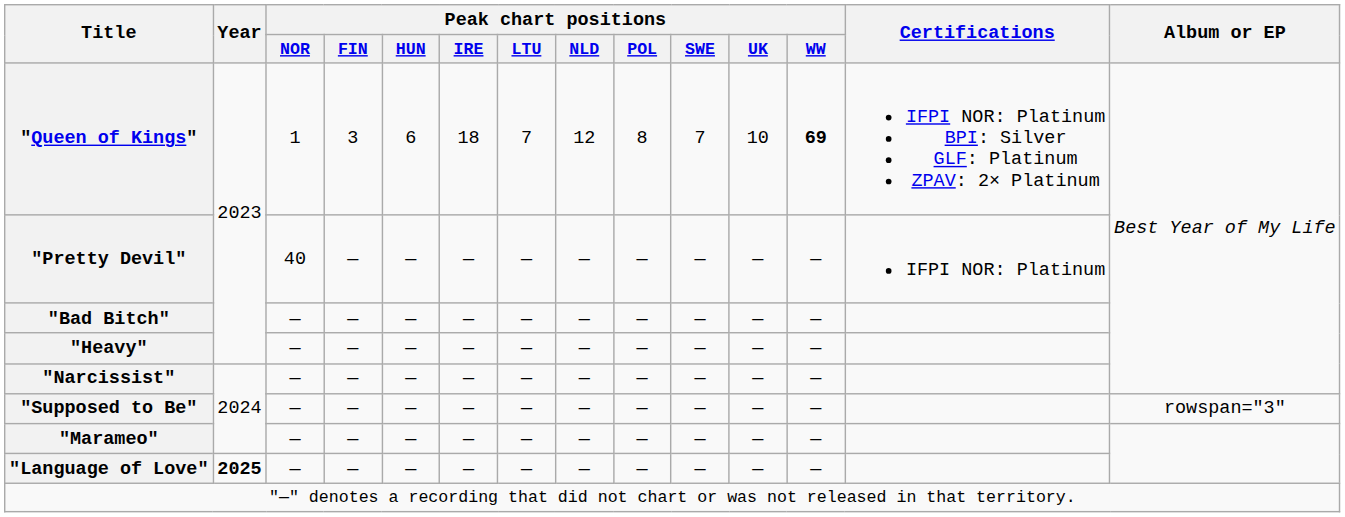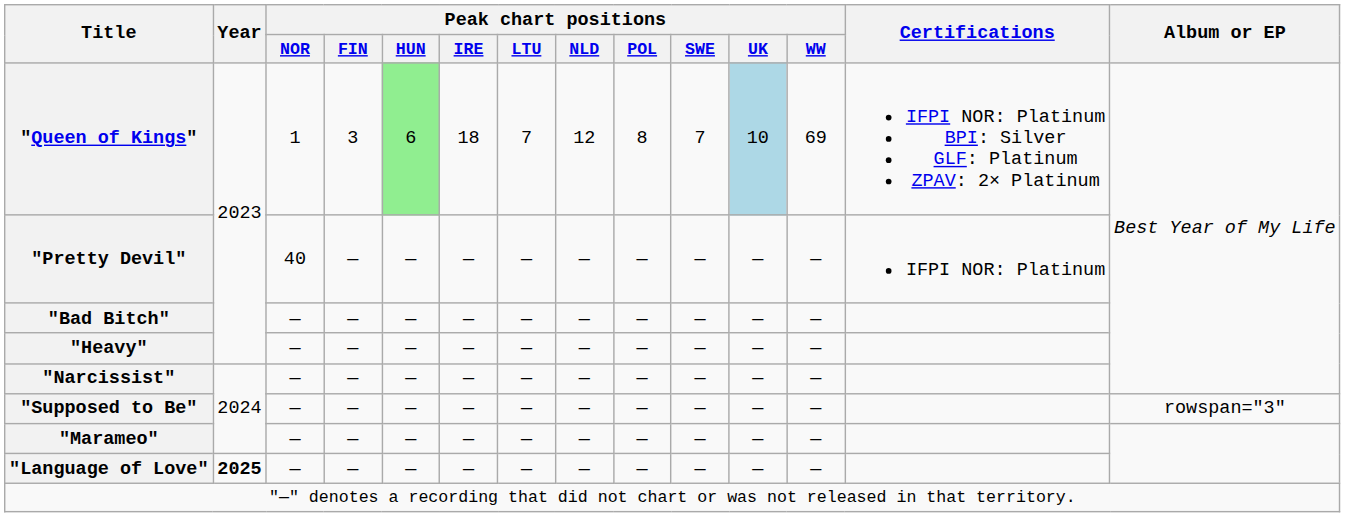"Queen of Kings" | Peak chart positions / HUN: no background -> lightgreen background
"Queen of Kings" | Peak chart positions / UK: no background -> lightblue background
"Queen of Kings" | Peak chart positions / WW: bold -> normal
